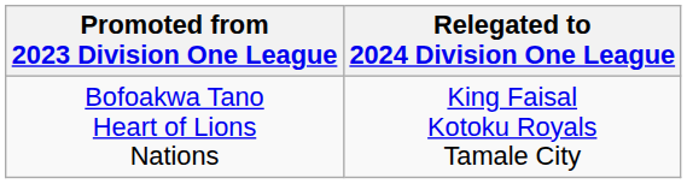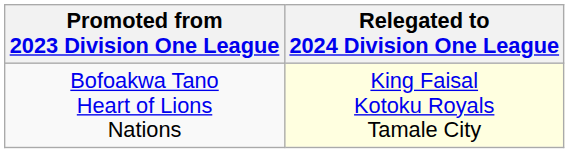Bofoakwa Tano Heart of Lions Nations | Relegated to 2024 Division One League: no background -> lightyellow background
